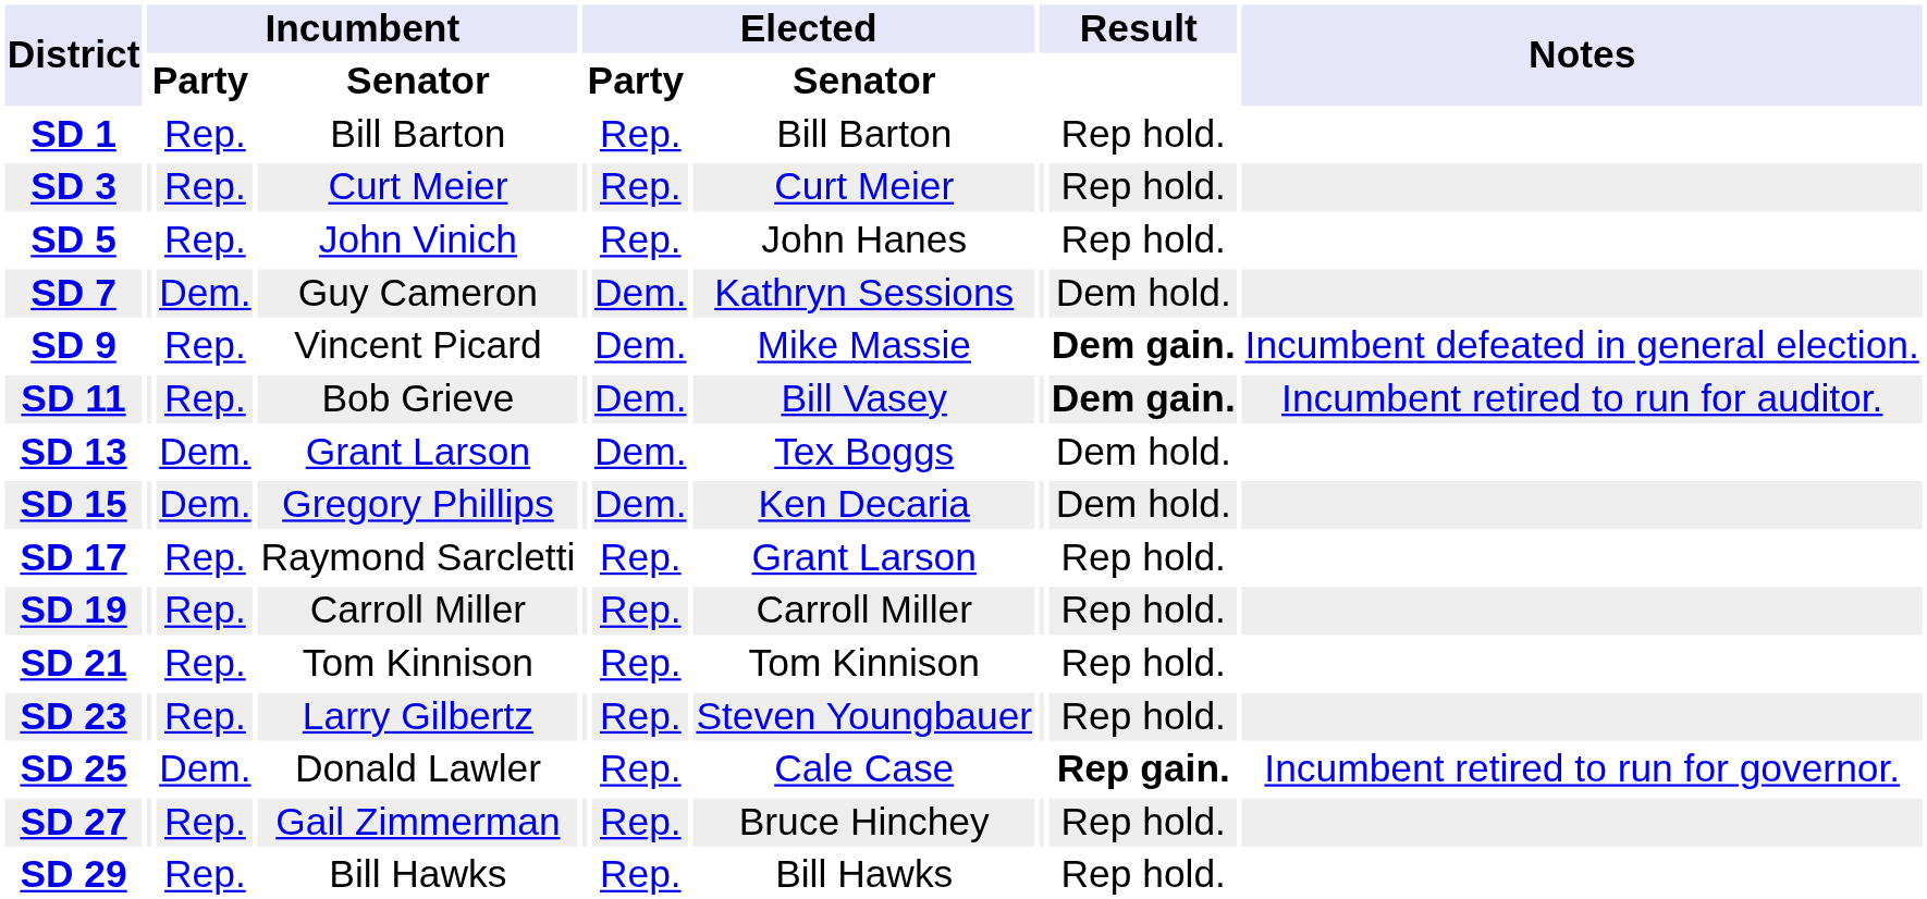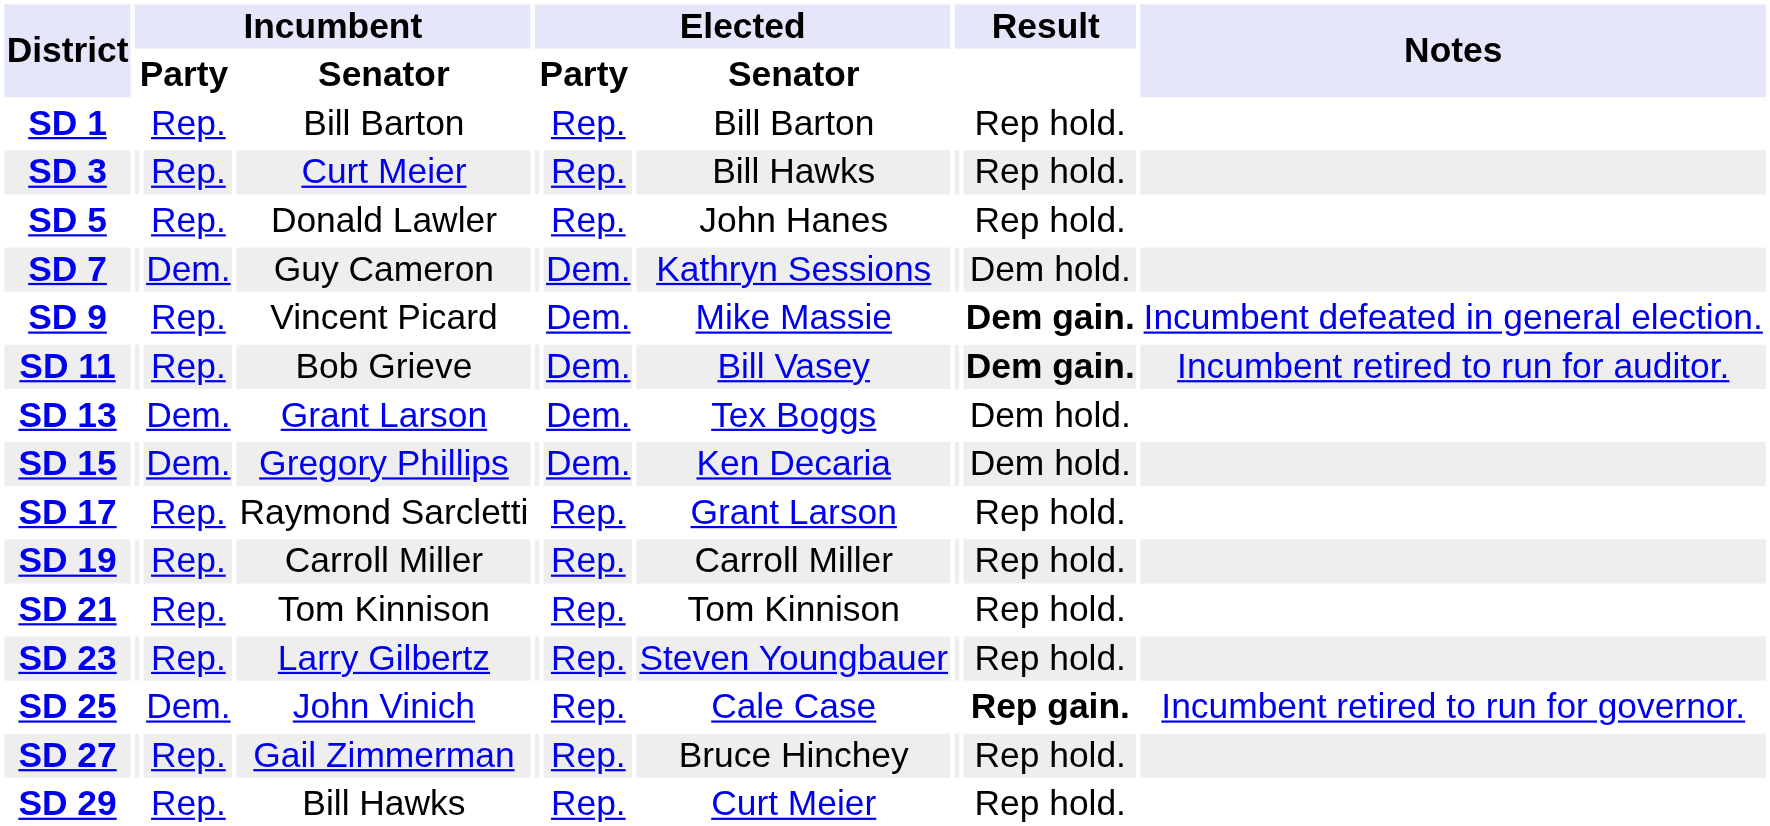SD 3 | Elected / Senator: Curt Meier -> Bill Hawks
SD 5 | Incumbent / Senator: John Vinich -> Donald Lawler
SD 25 | Incumbent / Senator: Donald Lawler -> John Vinich
SD 29 | Elected / Senator: Bill Hawks -> Curt Meier
